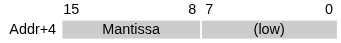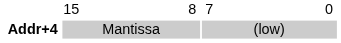Addr+4 | column 1: normal -> bold
